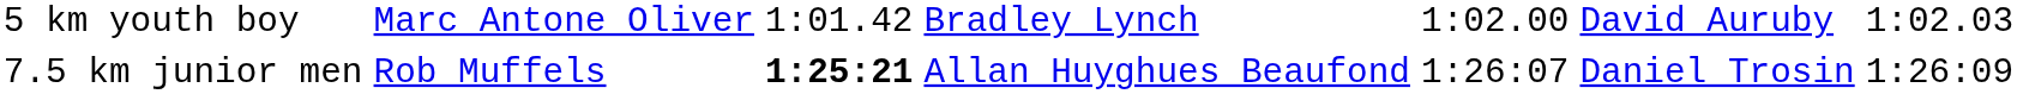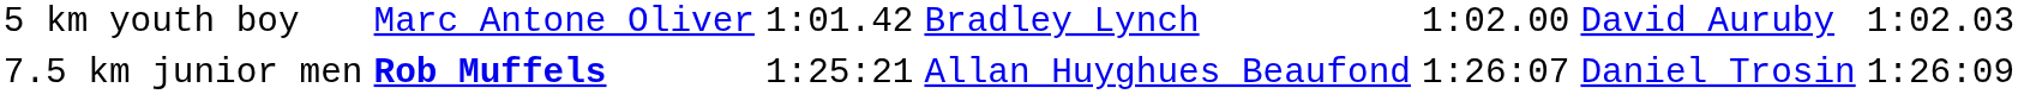7.5 km junior men | column 2: normal -> bold
7.5 km junior men | column 3: bold -> normal
